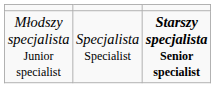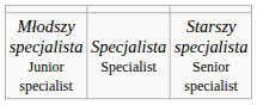Młodszy specjalista Junior specialist | column 3: bold -> normal
